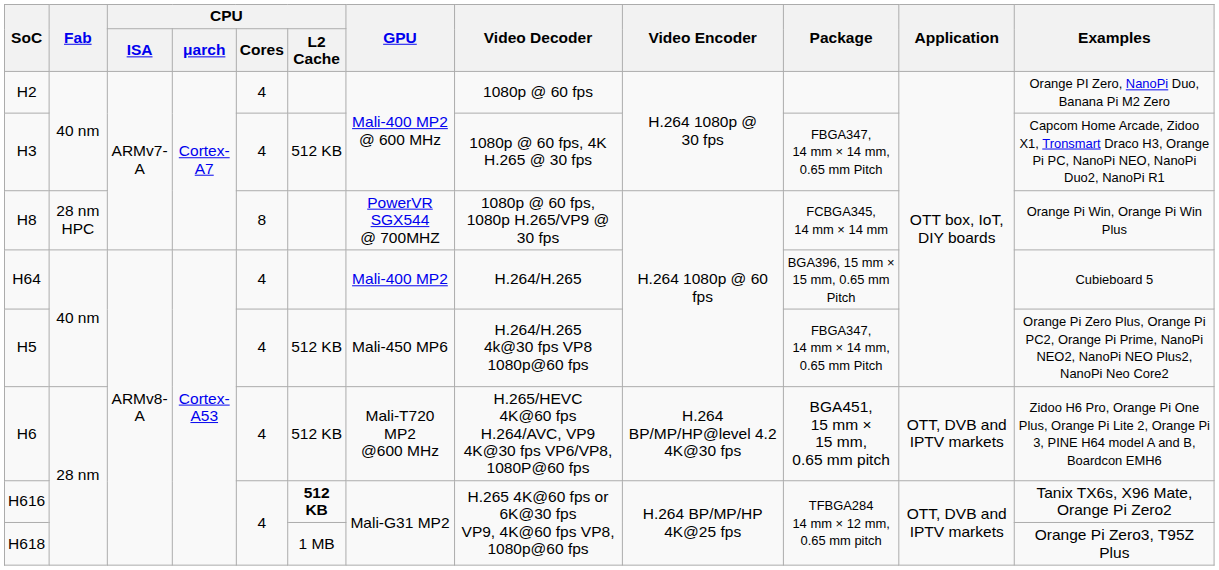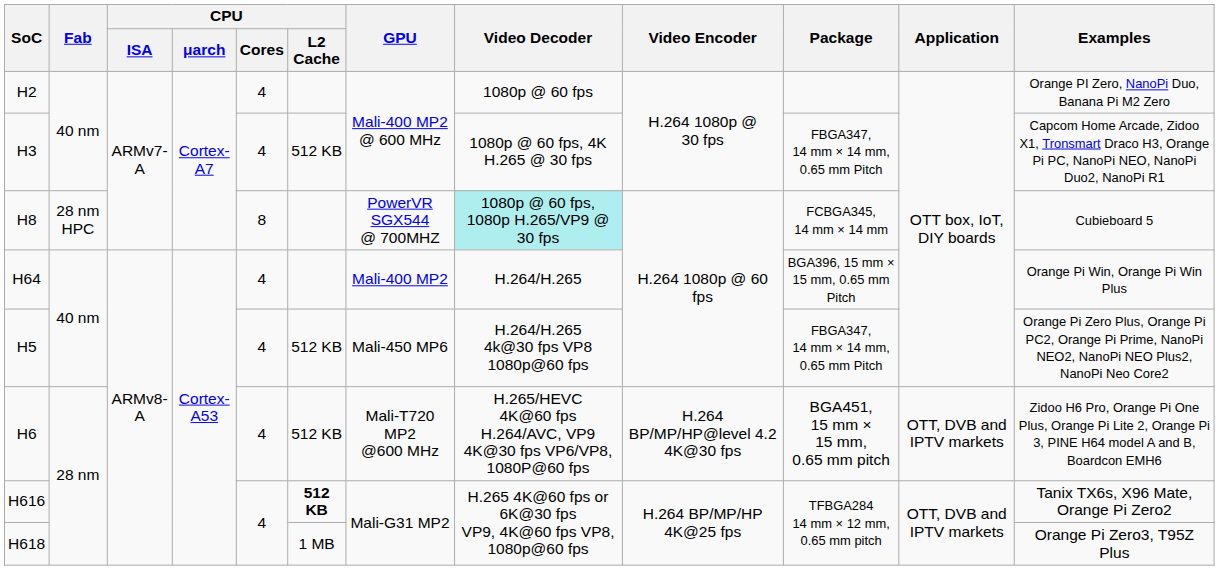H8 | Video Decoder: no background -> paleturquoise background
H8 | Examples: Orange Pi Win, Orange Pi Win Plus -> Cubieboard 5
H64 | Examples: Cubieboard 5 -> Orange Pi Win, Orange Pi Win Plus
